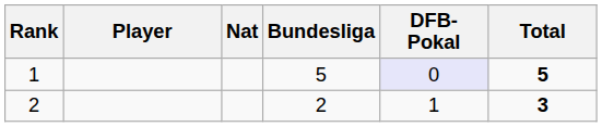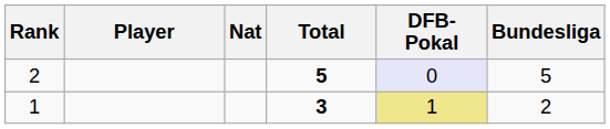columns swapped: Bundesliga <-> Total
row 2 | Rank: 1 -> 2
row 3 | Rank: 2 -> 1
row 3 | DFB-Pokal: no background -> khaki background
